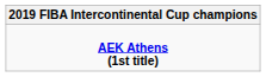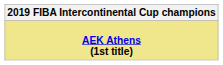row 2 | column 1: no background -> khaki background
